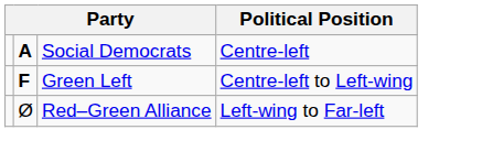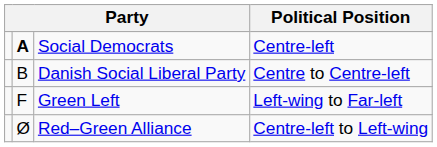+ row: B | Danish Social Liberal Party | Centre to Centre-left
Green Left | column 2: bold -> normal
Green Left | Political Position: Centre-left to Left-wing -> Left-wing to Far-left
Red–Green Alliance | Political Position: Left-wing to Far-left -> Centre-left to Left-wing
